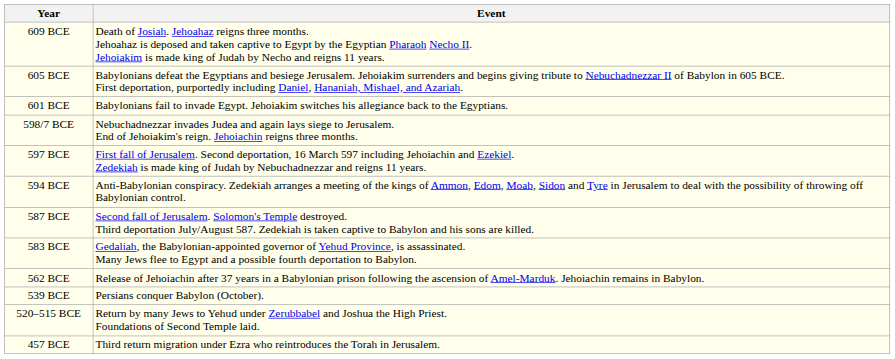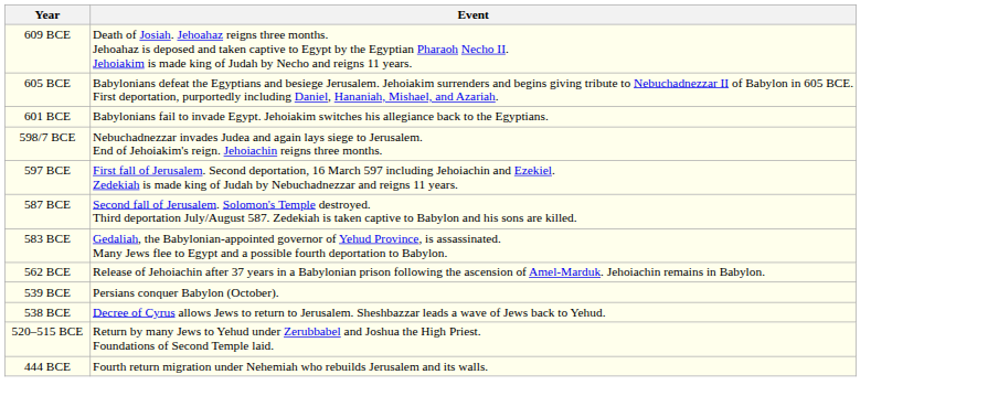- row: 594 BCE | Anti-Babylonian conspiracy. Zedekiah arranges a meeting of the kings of Ammon, Edom, Moab, Sidon and Tyre in Jerusalem to deal with the possibility of throwing off Babylonian control.
+ row: 538 BCE | Decree of Cyrus allows Jews to return to Jerusalem. Sheshbazzar leads a wave of Jews back to Yehud.
- row: 457 BCE | Third return migration under Ezra who reintroduces the Torah in Jerusalem.
+ row: 444 BCE | Fourth return migration under Nehemiah who rebuilds Jerusalem and its walls.
